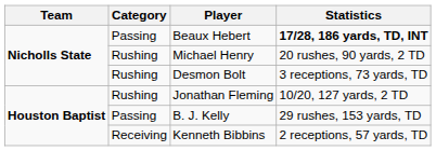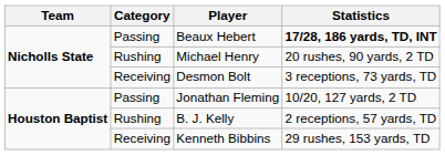Desmon Bolt | Category: Rushing -> Receiving
Jonathan Fleming | Category: Rushing -> Passing
B. J. Kelly | Category: Passing -> Rushing
B. J. Kelly | Statistics: 29 rushes, 153 yards, TD -> 2 receptions, 57 yards, TD
Kenneth Bibbins | Statistics: 2 receptions, 57 yards, TD -> 29 rushes, 153 yards, TD
